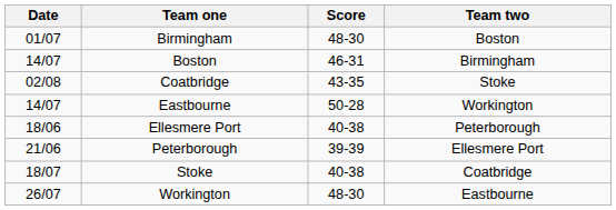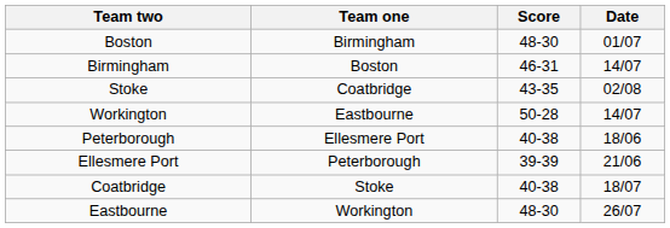columns swapped: Date <-> Team two
